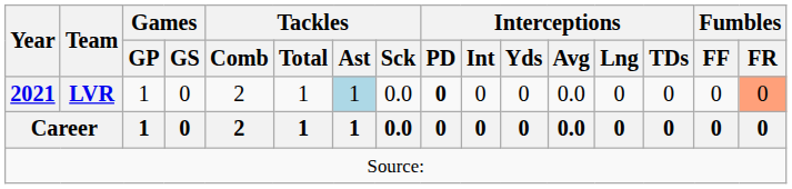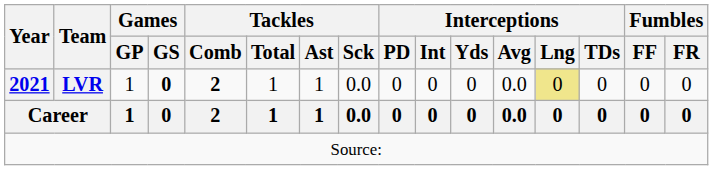2021 | Games / GS: normal -> bold
2021 | Tackles / Comb: normal -> bold
2021 | Tackles / Ast: lightblue background -> no background
2021 | Interceptions / PD: bold -> normal
2021 | Interceptions / Lng: no background -> khaki background
2021 | Fumbles / FR: lightsalmon background -> no background
